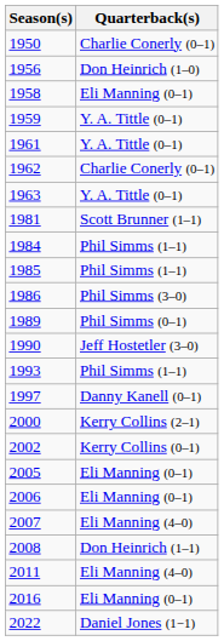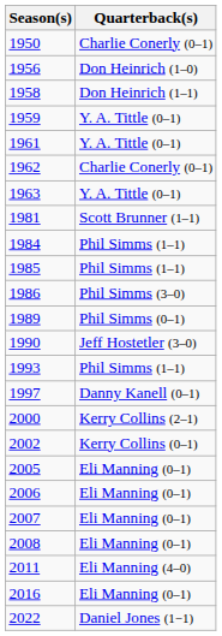1958 | Quarterback(s): Eli Manning (0–1) -> Don Heinrich (1–1)
2007 | Quarterback(s): Eli Manning (4–0) -> Eli Manning (0–1)
2008 | Quarterback(s): Don Heinrich (1–1) -> Eli Manning (0–1)
